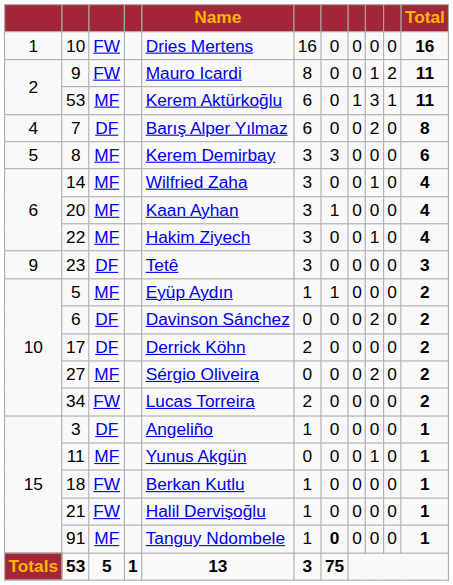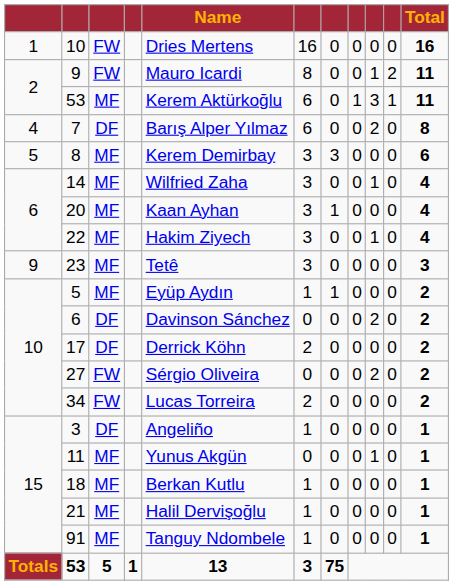23 | column 3: DF -> MF
27 | column 3: MF -> FW
18 | column 3: FW -> MF
21 | column 3: FW -> MF
91 | column 7: bold -> normal
